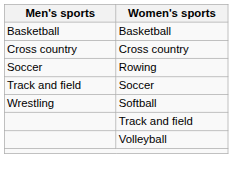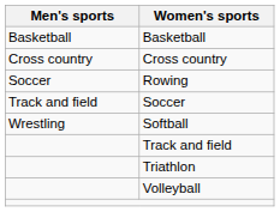+ row: Triathlon
